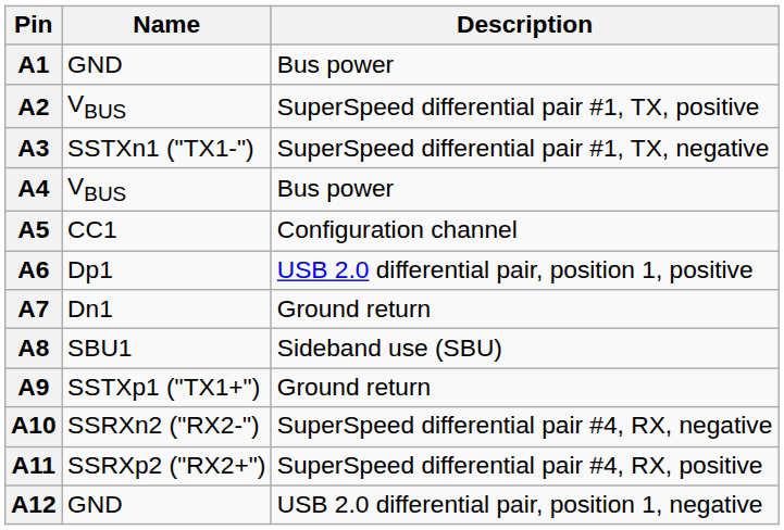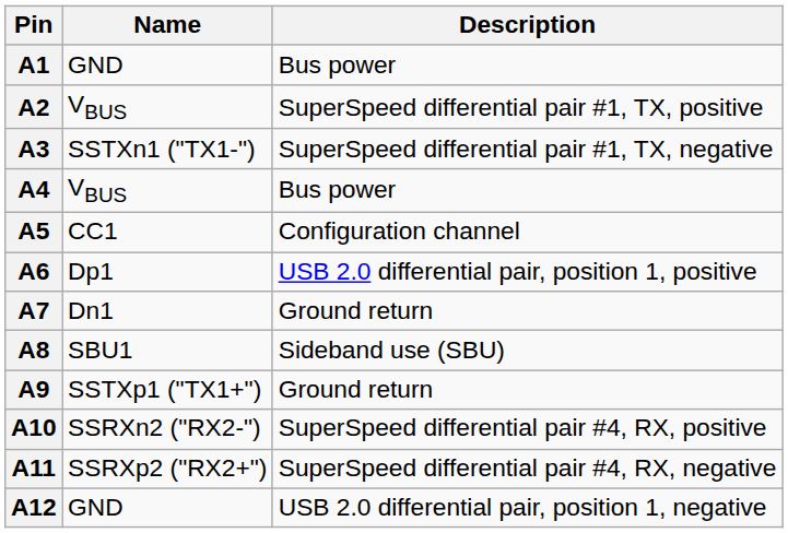A10 | Description: SuperSpeed differential pair #4, RX, negative -> SuperSpeed differential pair #4, RX, positive
A11 | Description: SuperSpeed differential pair #4, RX, positive -> SuperSpeed differential pair #4, RX, negative
